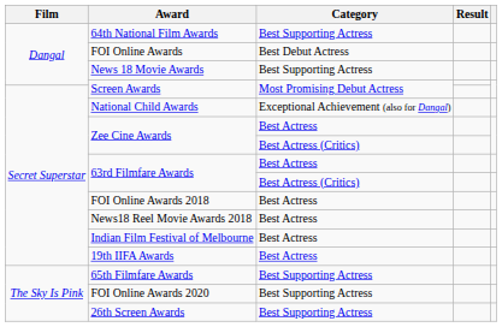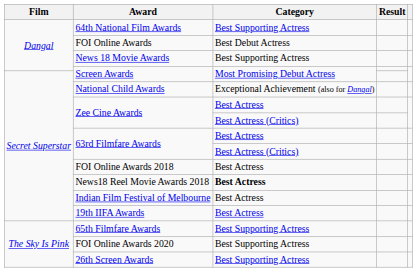News18 Reel Movie Awards 2018 | Category: normal -> bold
